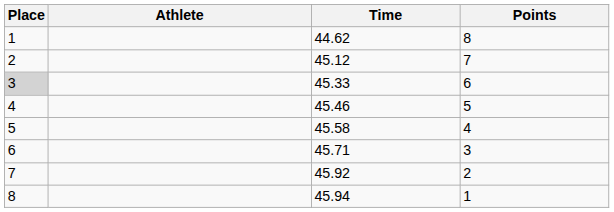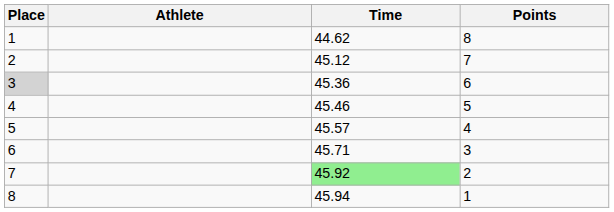row 4 | Time: 45.33 -> 45.36
row 6 | Time: 45.58 -> 45.57
row 8 | Time: no background -> lightgreen background
